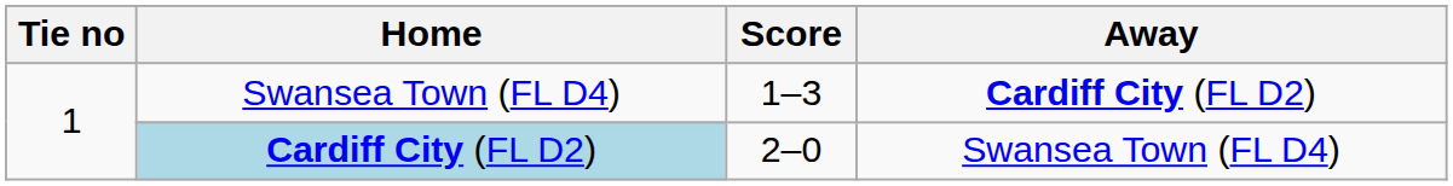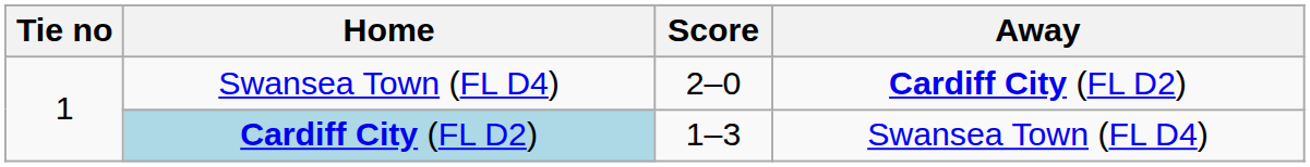row 2 | Score: 1–3 -> 2–0
row 3 | Score: 2–0 -> 1–3
